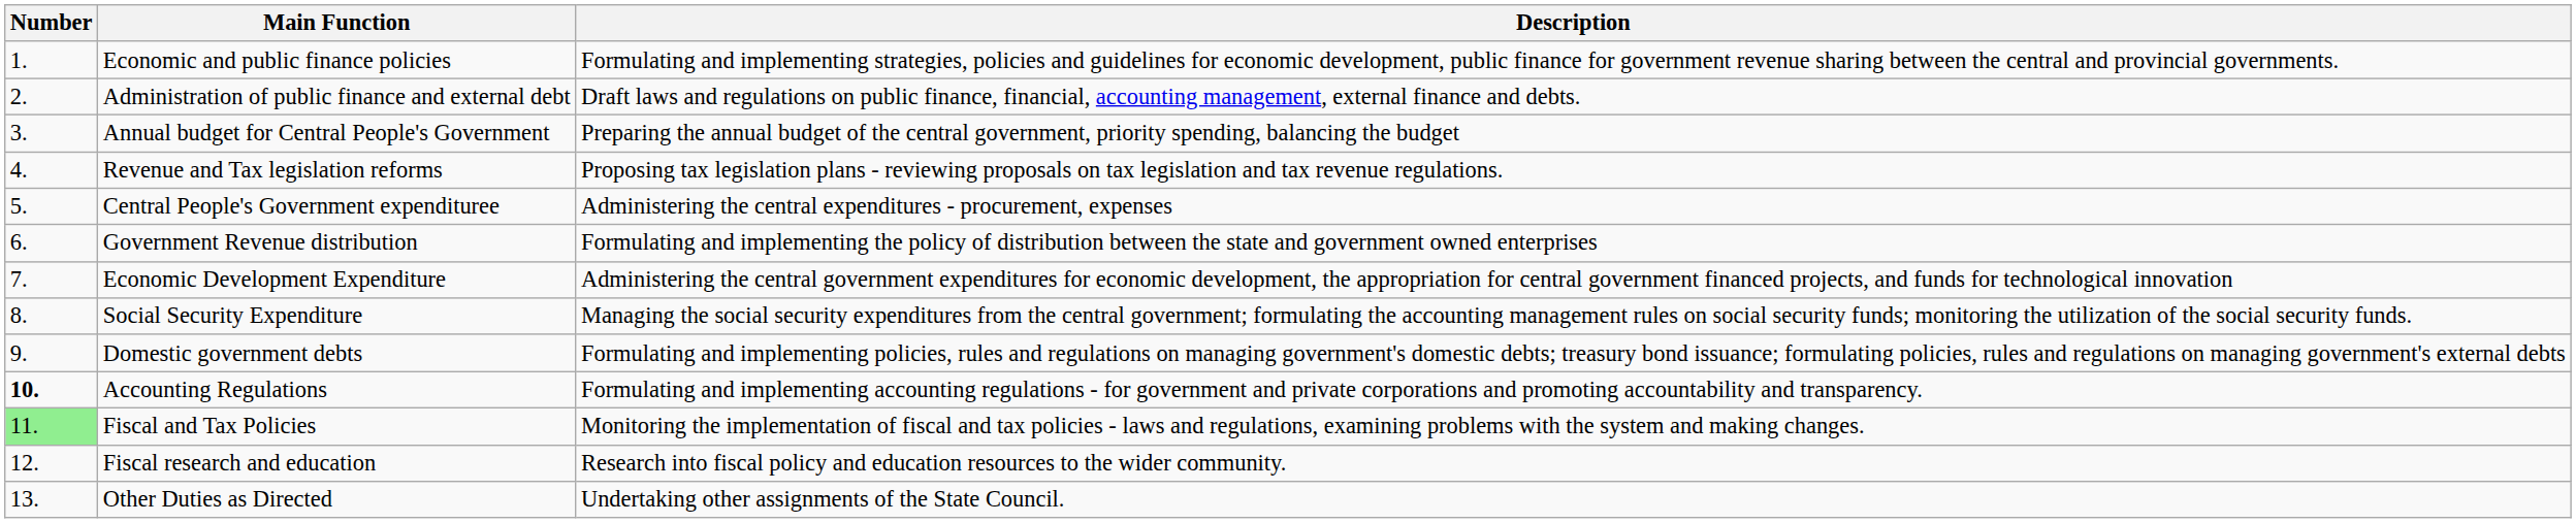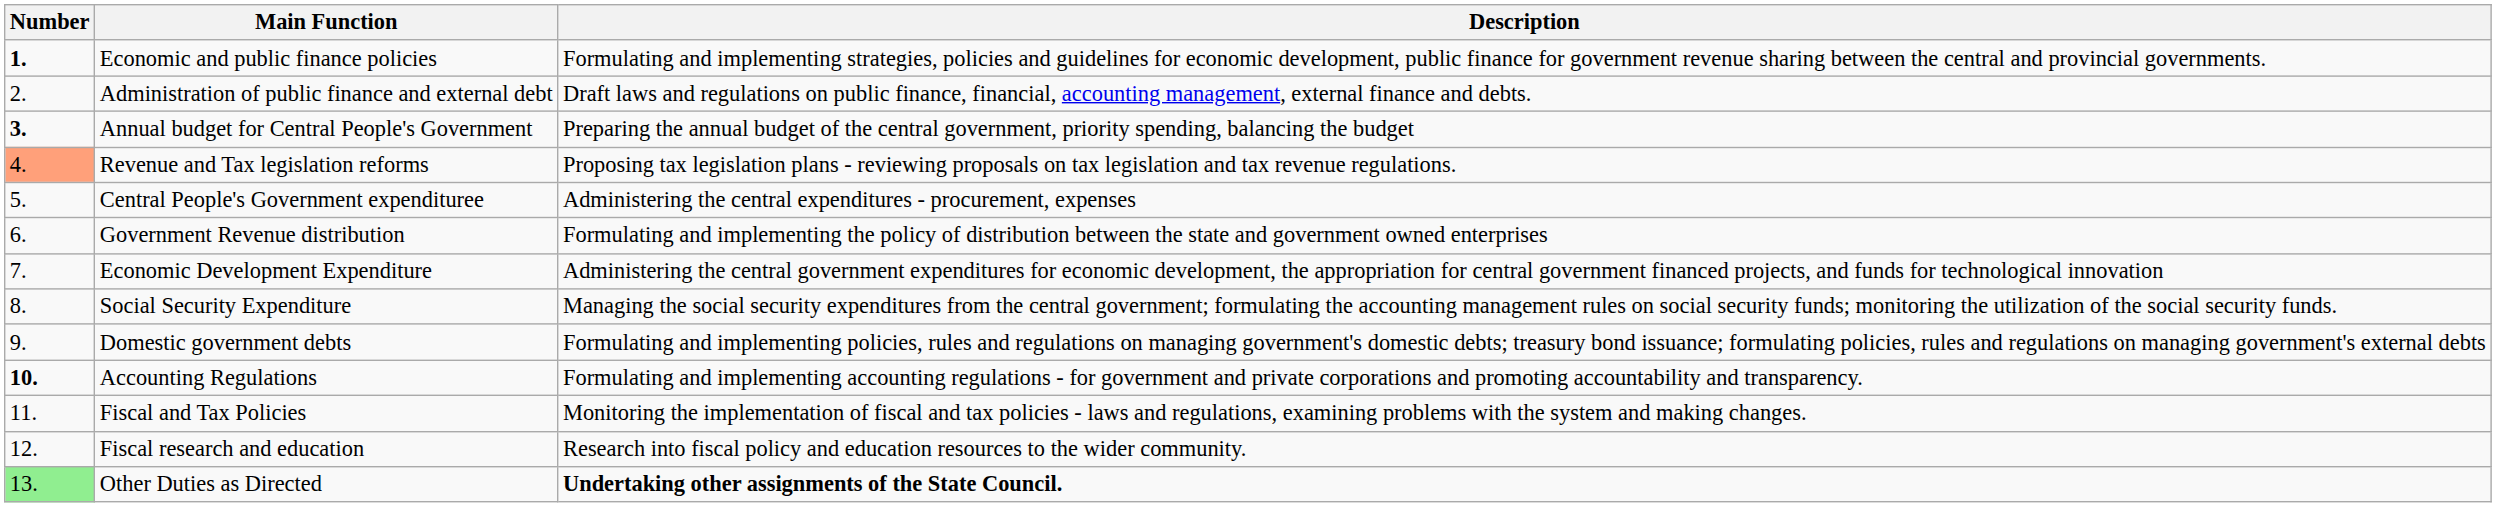Economic and public finance policies | Number: normal -> bold
Annual budget for Central People's Government | Number: normal -> bold
Revenue and Tax legislation reforms | Number: no background -> lightsalmon background
Fiscal and Tax Policies | Number: lightgreen background -> no background
Other Duties as Directed | Number: no background -> lightgreen background
Other Duties as Directed | Description: normal -> bold
